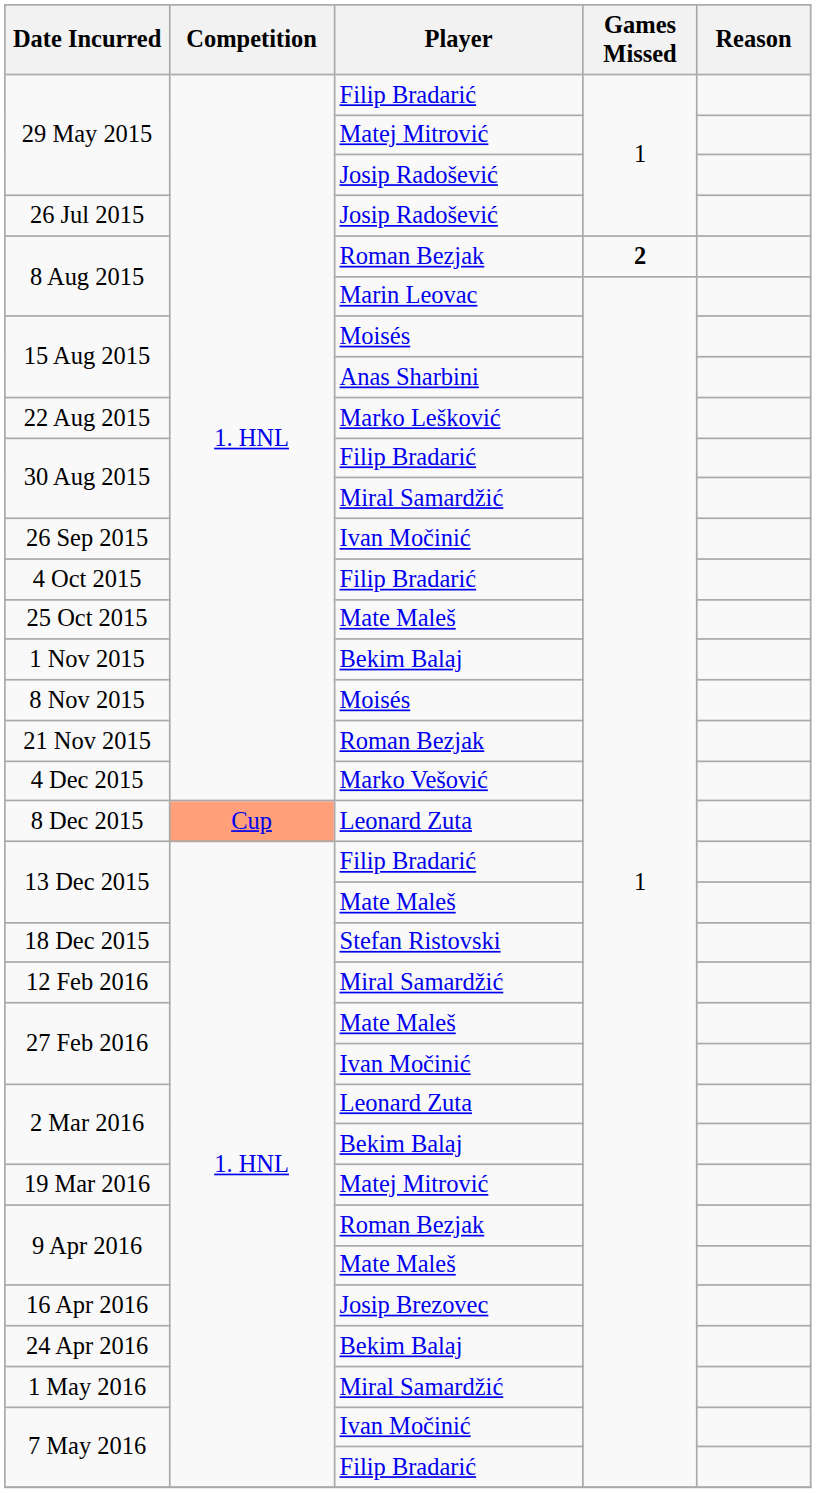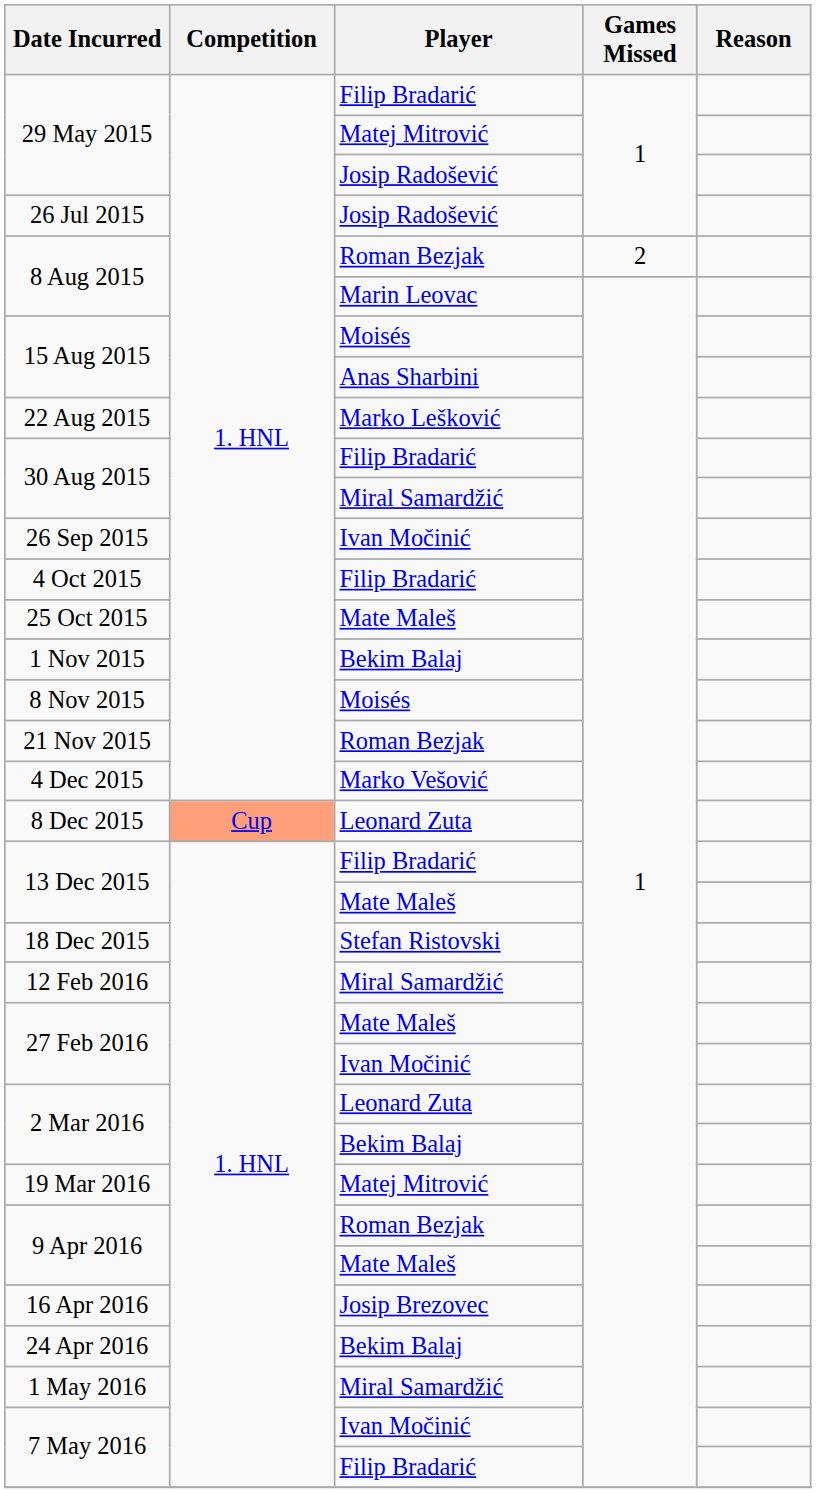8 Aug 2015 / Roman Bezjak | Games Missed: bold -> normal
